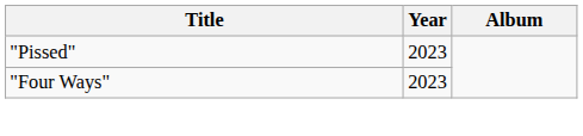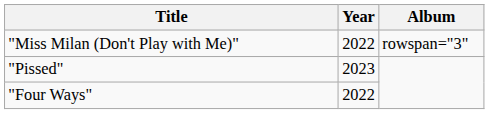+ row: "Miss Milan (Don't Play with Me)" | 2022 | rowspan="3"
"Four Ways" | Year: 2023 -> 2022
